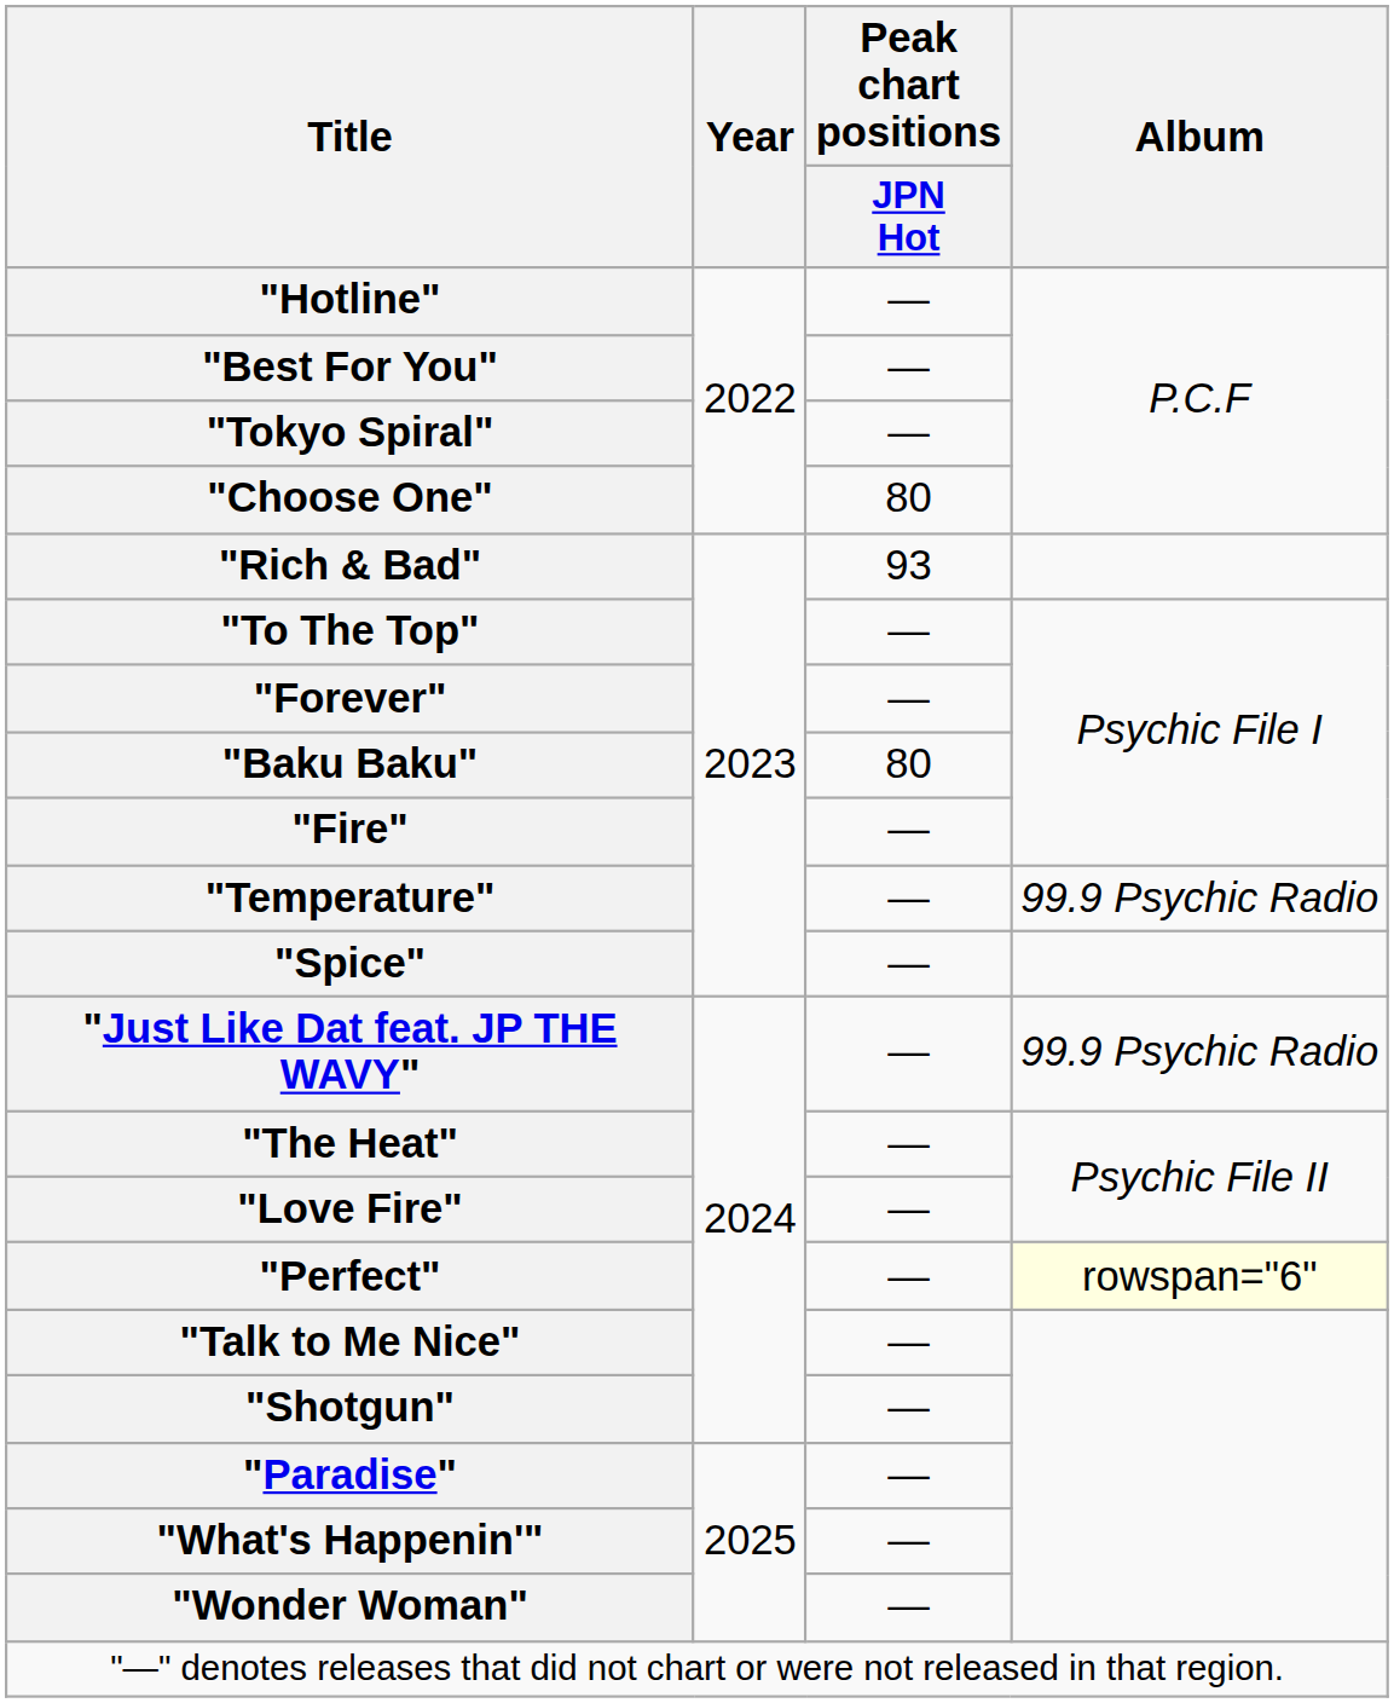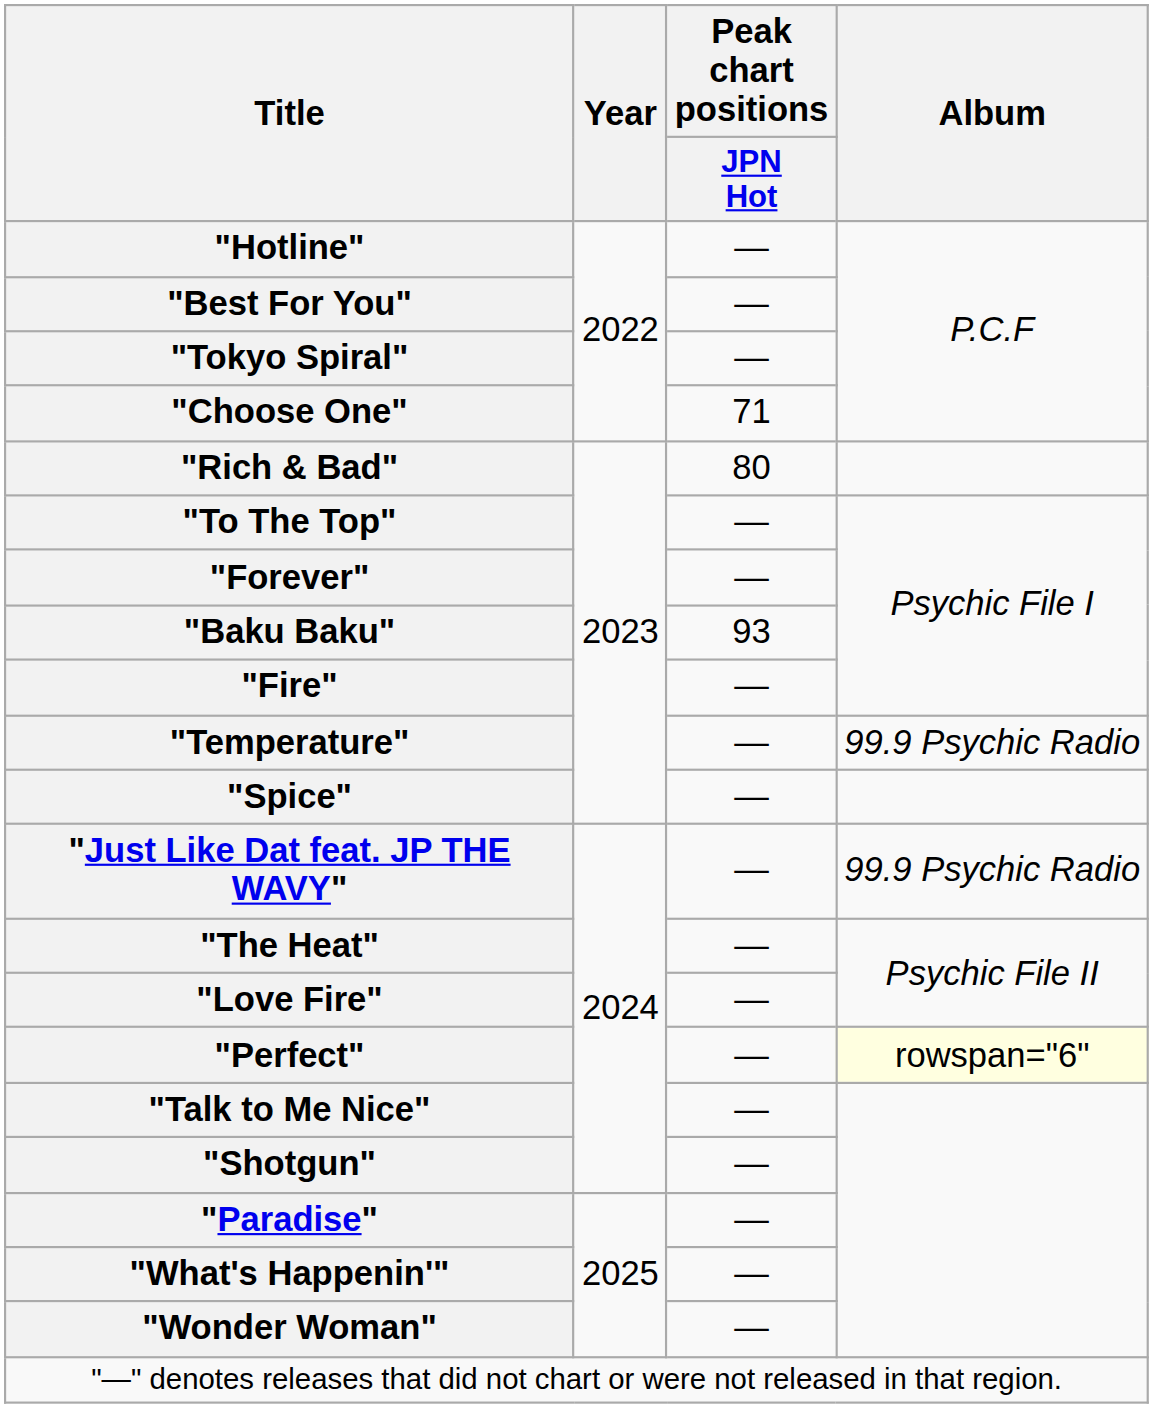"Choose One" | Peak chart positions / JPN Hot: 80 -> 71
"Rich & Bad" | Peak chart positions / JPN Hot: 93 -> 80
"Baku Baku" | Peak chart positions / JPN Hot: 80 -> 93
